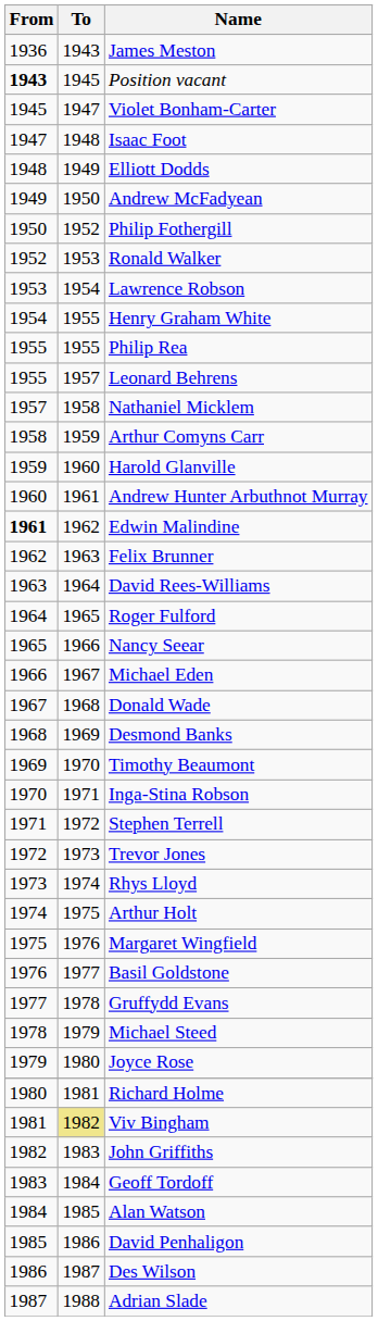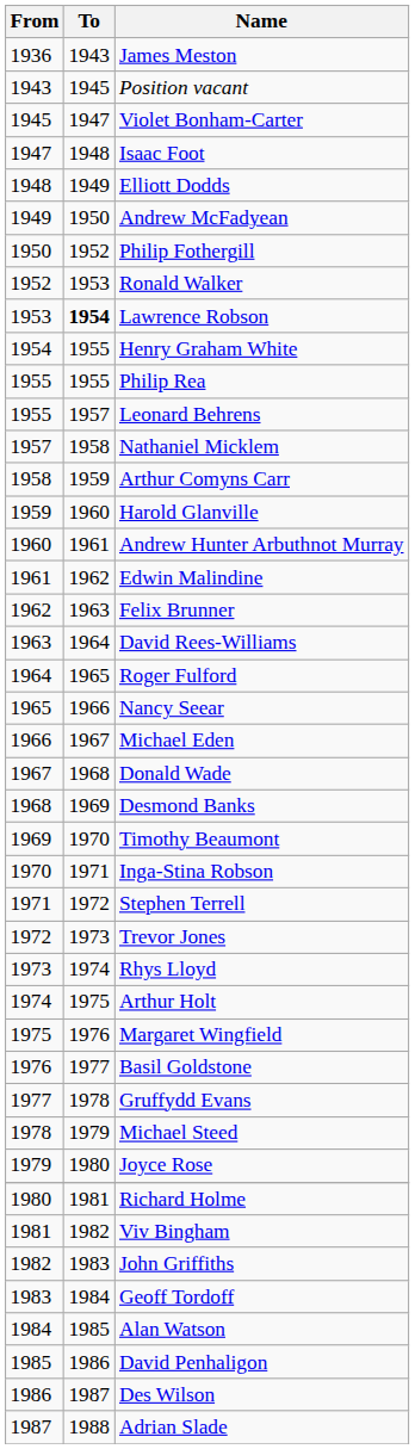Position vacant | From: bold -> normal
Lawrence Robson | To: normal -> bold
Edwin Malindine | From: bold -> normal
Viv Bingham | To: khaki background -> no background
